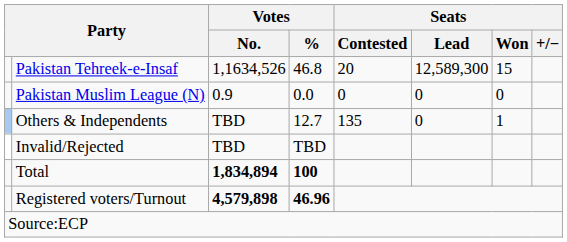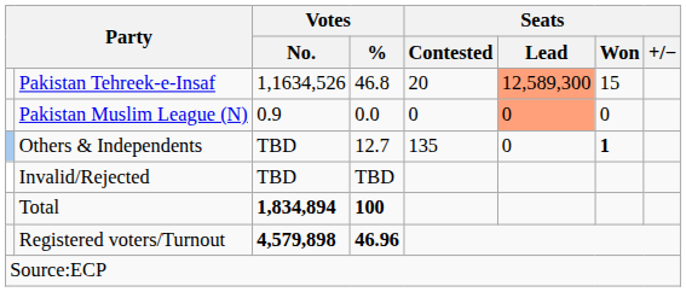Pakistan Tehreek-e-Insaf | Seats / Lead: no background -> lightsalmon background
Pakistan Muslim League (N) | Seats / Lead: no background -> lightsalmon background
Others & Independents | Seats / Won: normal -> bold
